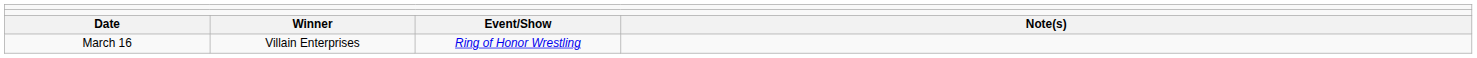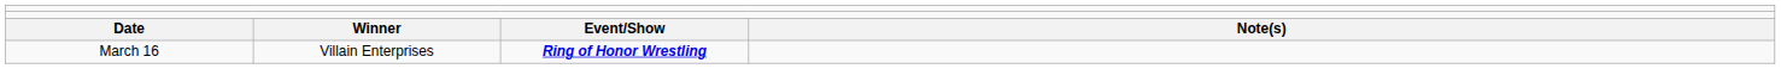March 16 | column 3: normal -> bold
